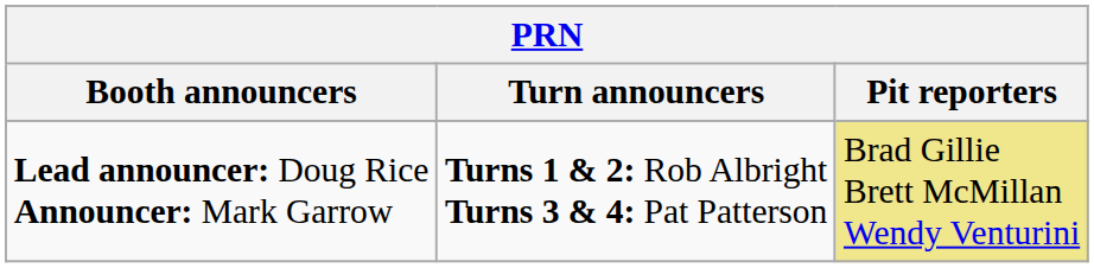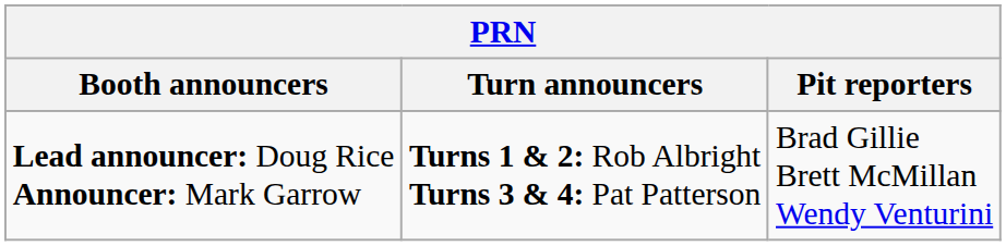Lead announcer: Doug Rice Announcer: Mark Garrow | Pit reporters: khaki background -> no background
